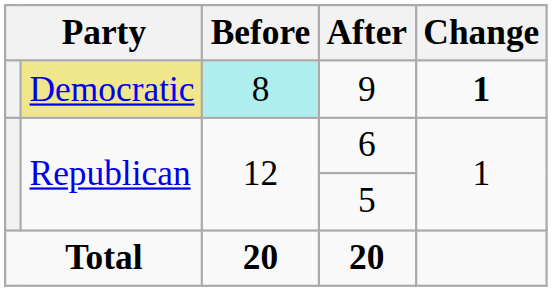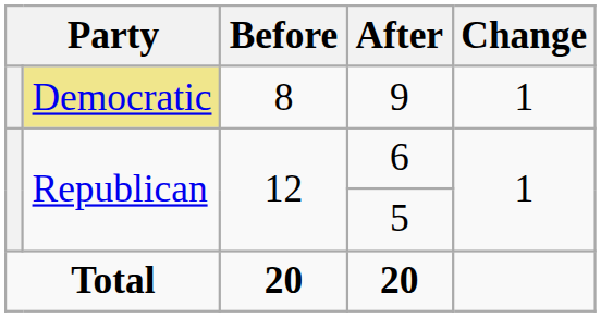9 | Before: paleturquoise background -> no background
9 | Change: bold -> normal
